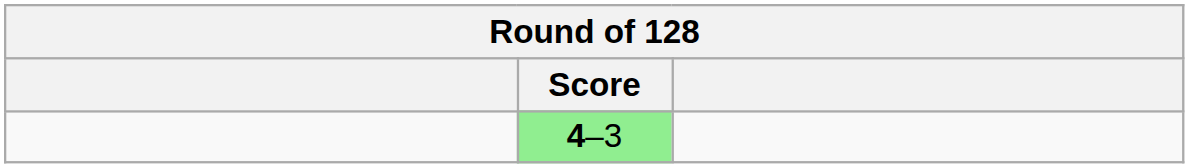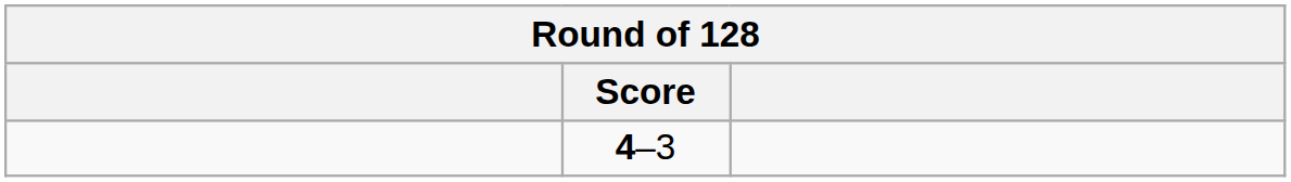row 3 | Score: lightgreen background -> no background
